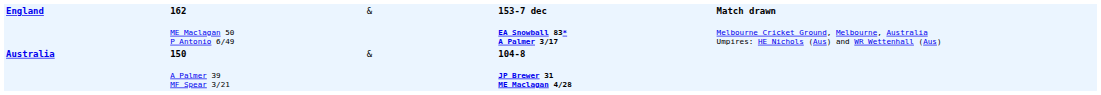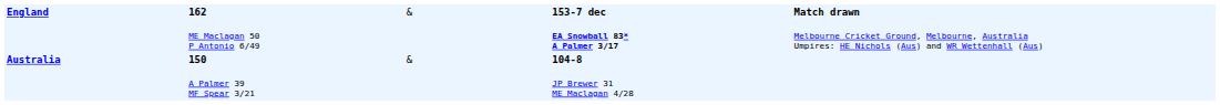A Palmer 39 MF Spear 3/21 | column 4: bold -> normal
